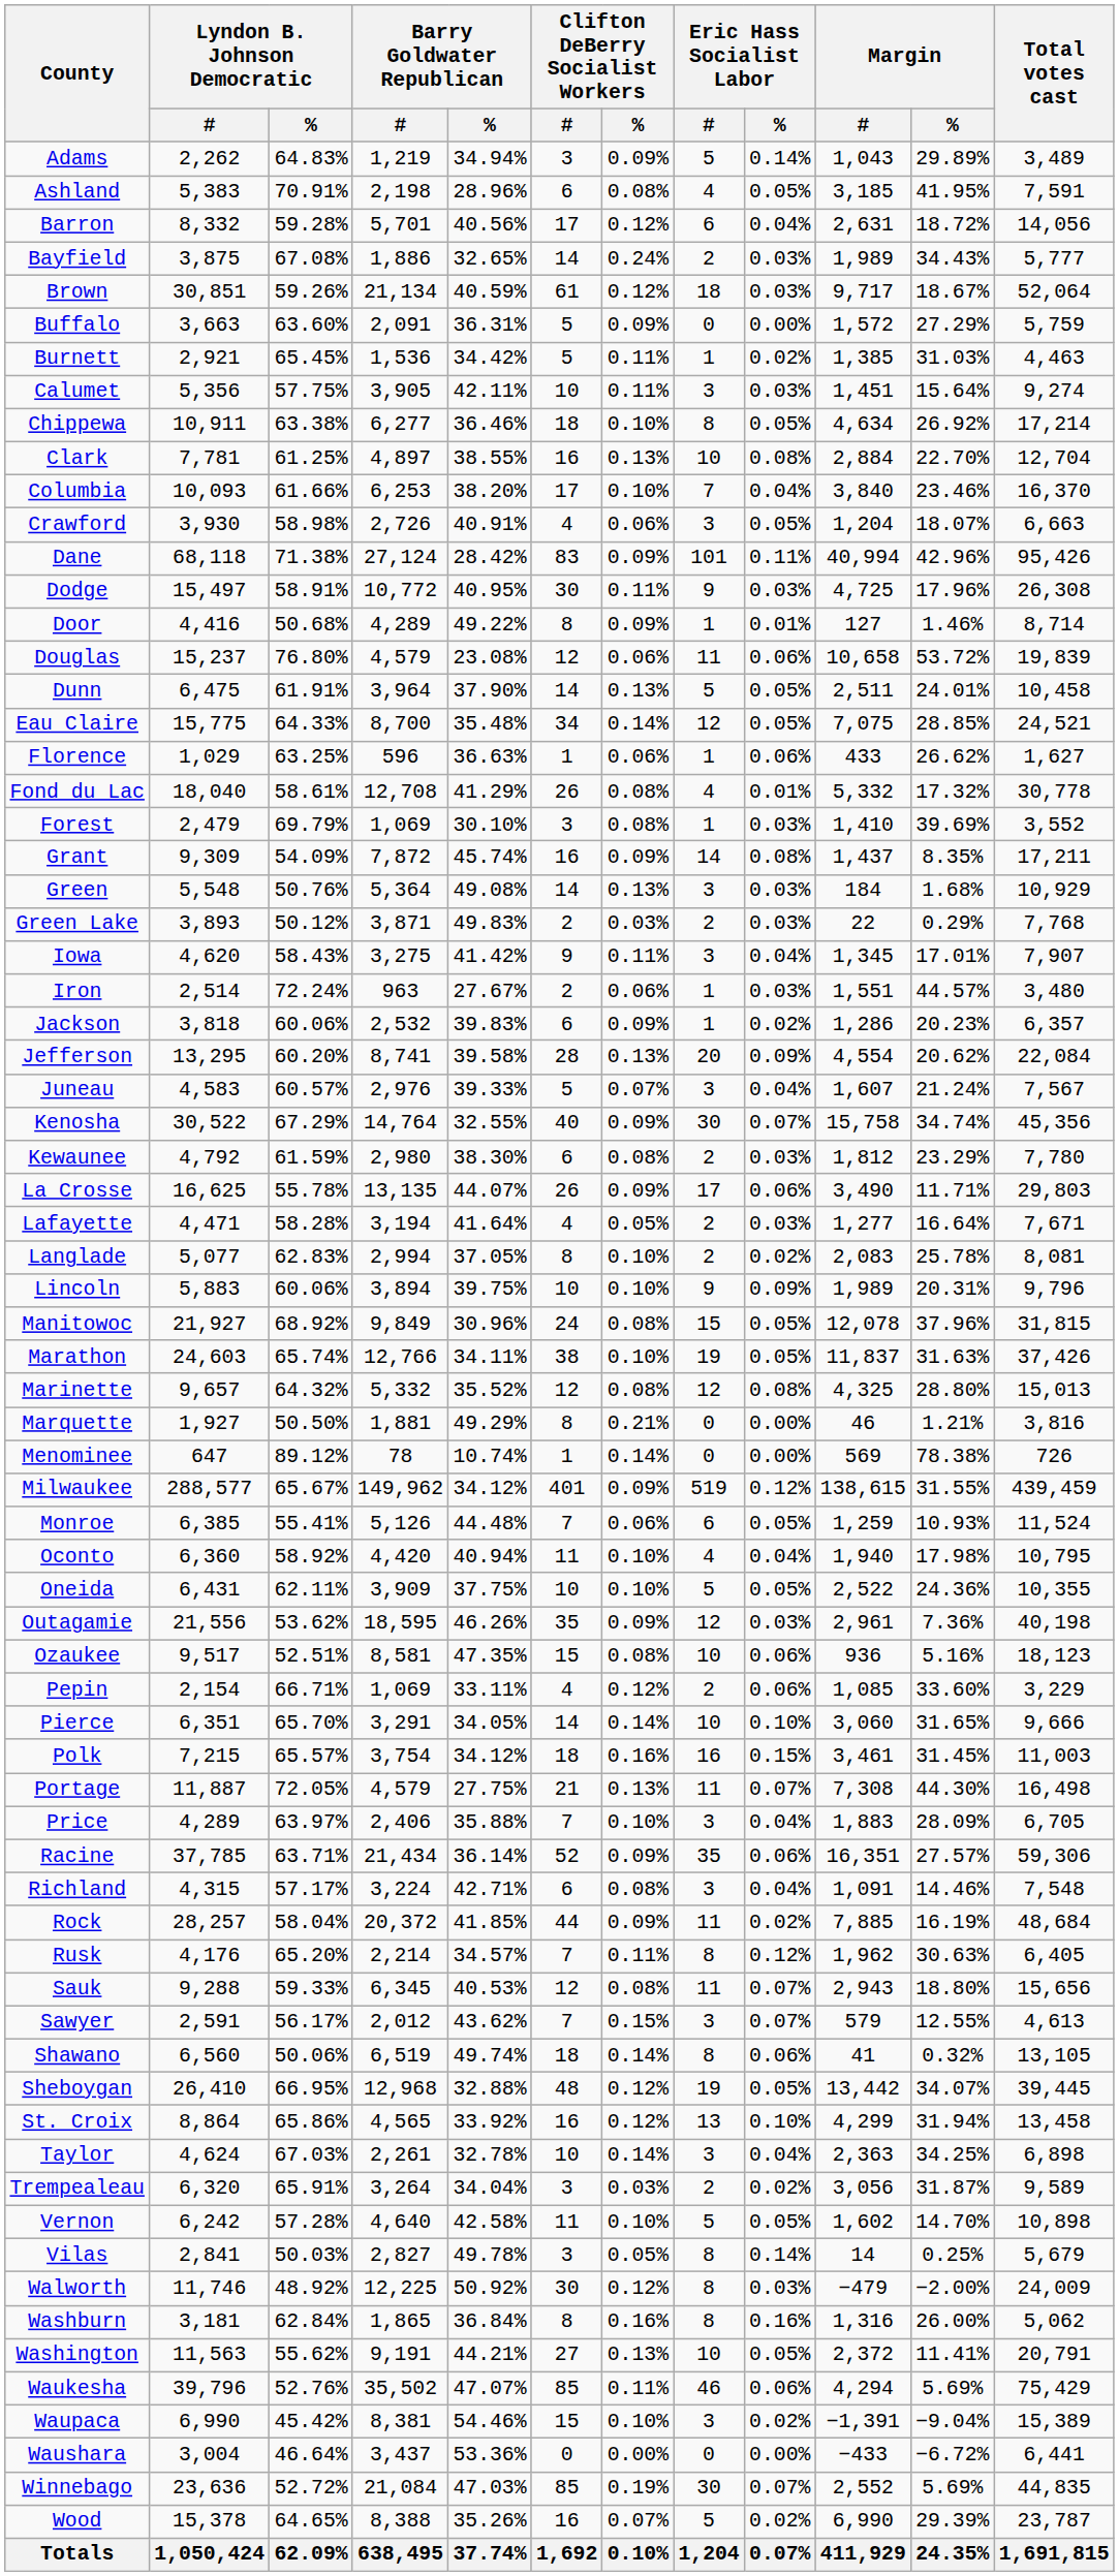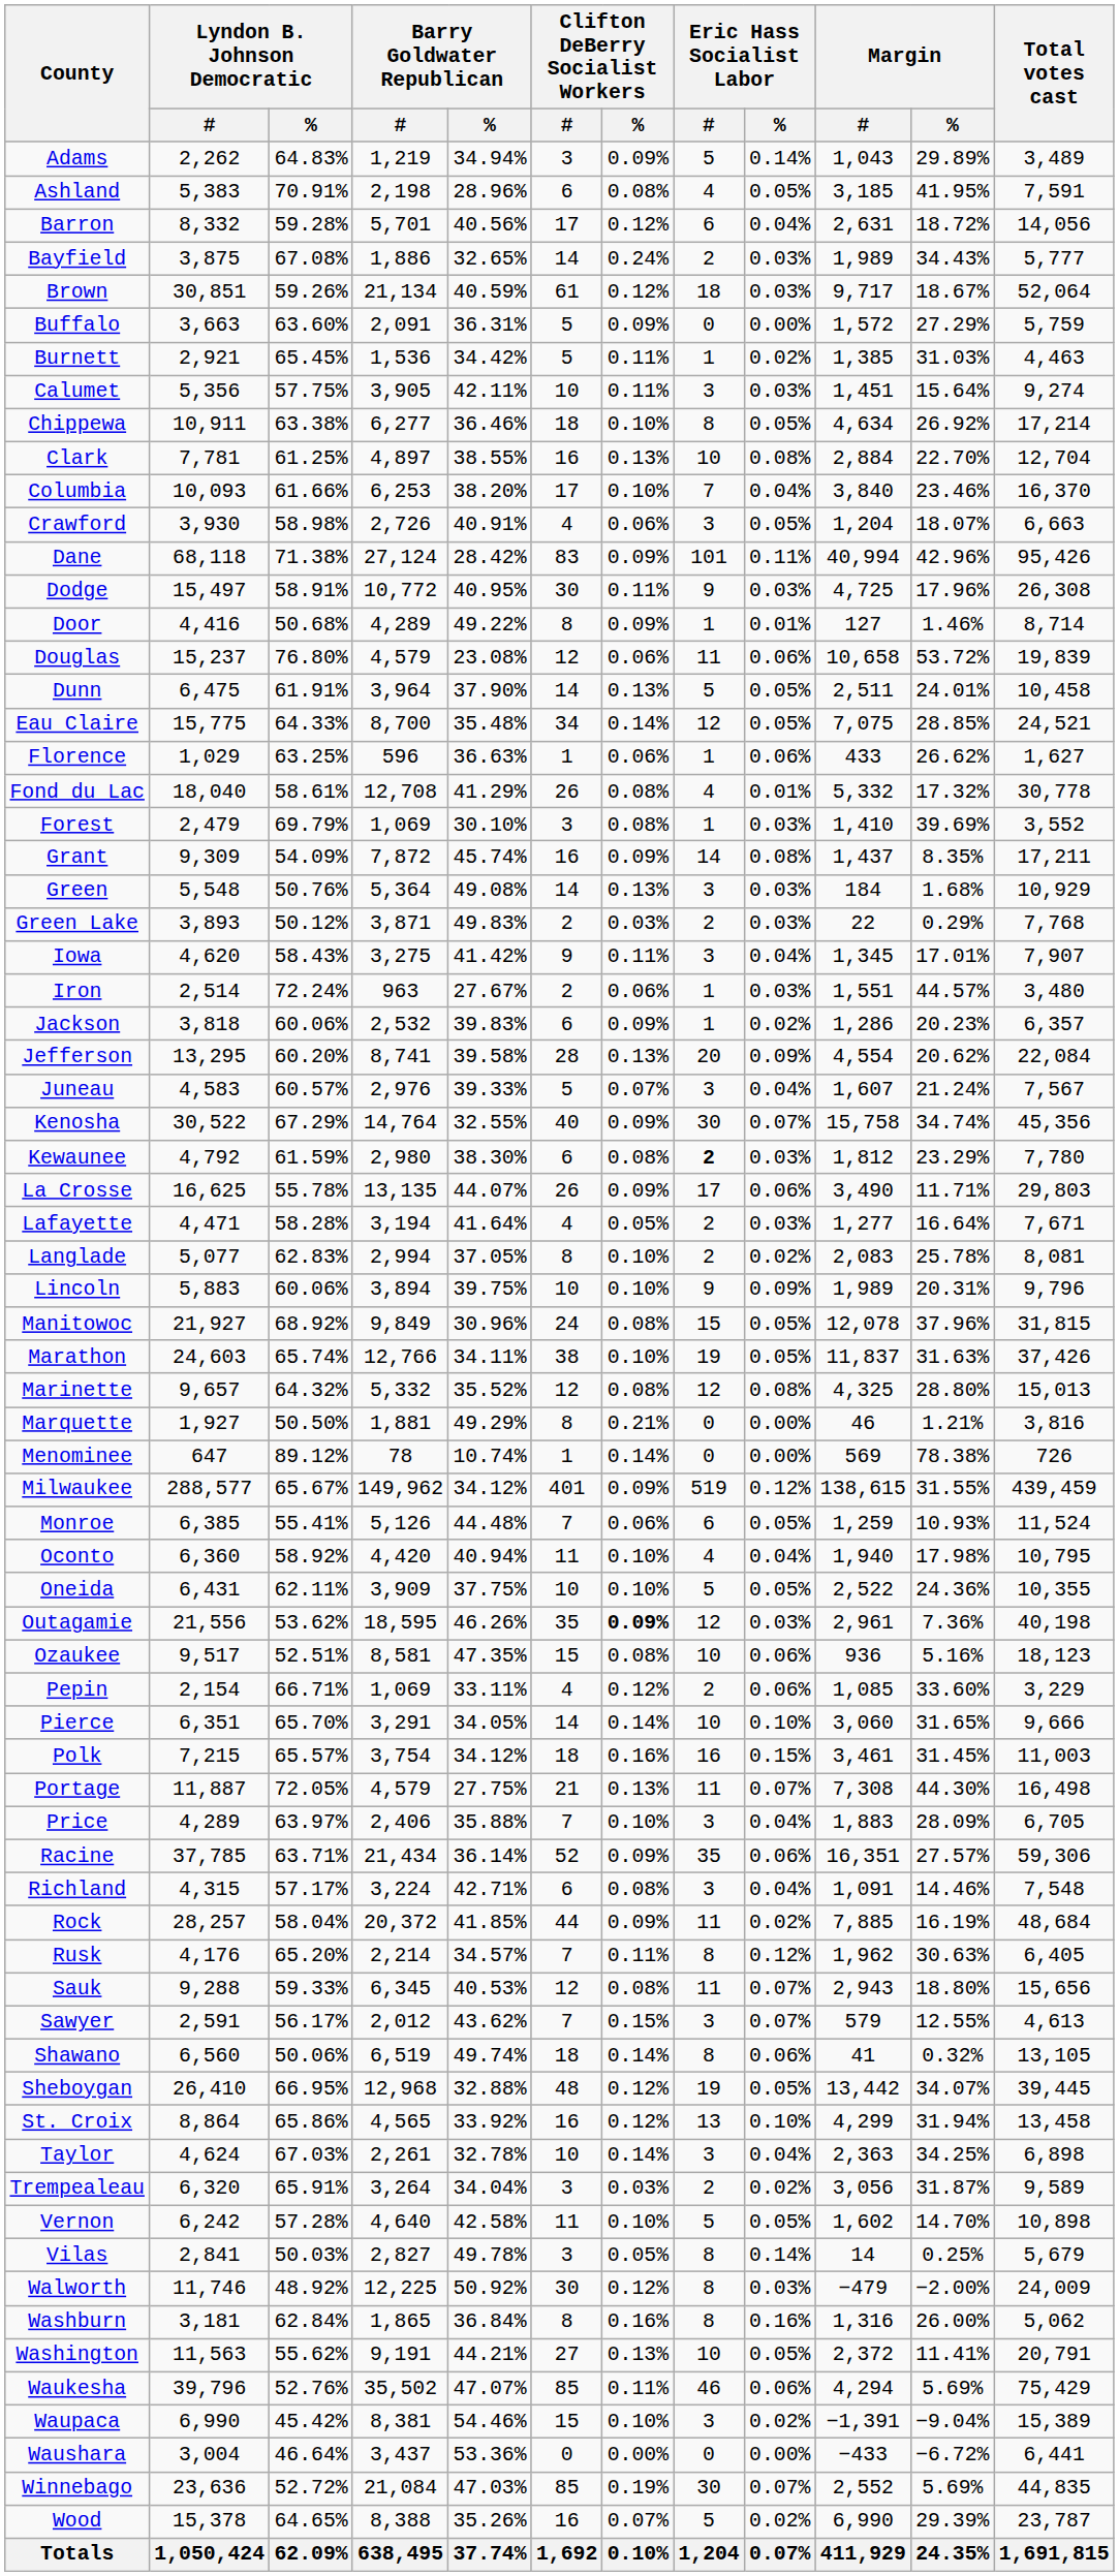Kewaunee | Eric Hass Socialist Labor / #: normal -> bold
Outagamie | Clifton DeBerry Socialist Workers / %: normal -> bold
